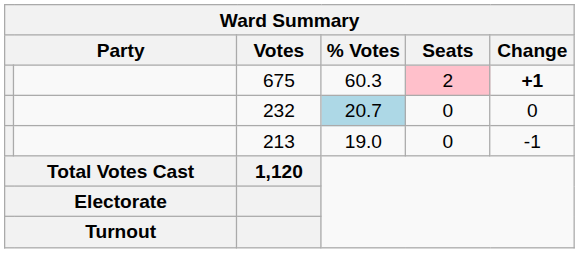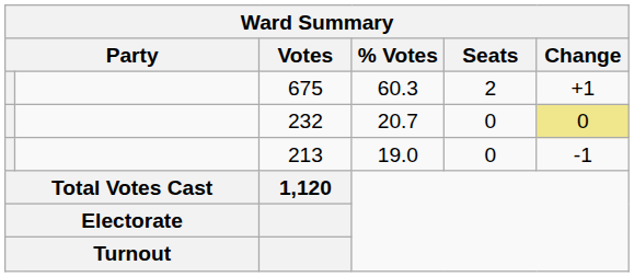675 | Seats: pink background -> no background
675 | Change: bold -> normal
232 | % Votes: lightblue background -> no background
232 | Change: no background -> khaki background
